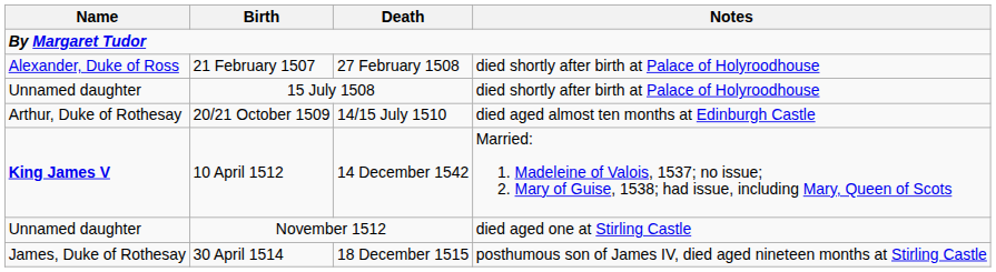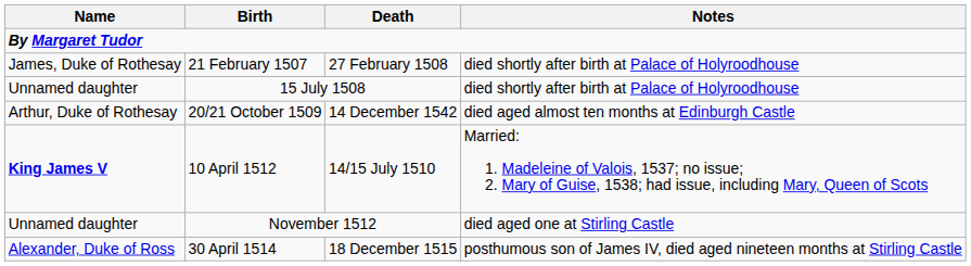21 February 1507 | Name: Alexander, Duke of Ross -> James, Duke of Rothesay
20/21 October 1509 | Death: 14/15 July 1510 -> 14 December 1542
10 April 1512 | Death: 14 December 1542 -> 14/15 July 1510
30 April 1514 | Name: James, Duke of Rothesay -> Alexander, Duke of Ross
